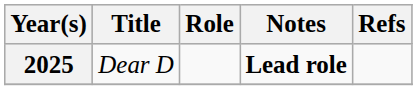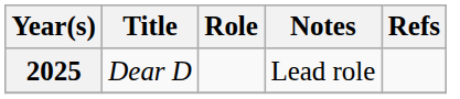2025 | Notes: bold -> normal
